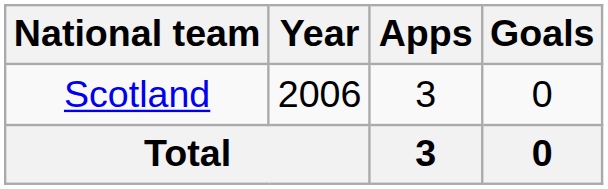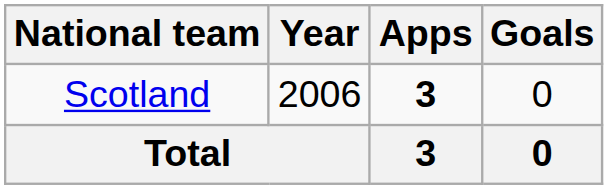Scotland | Apps: normal -> bold
